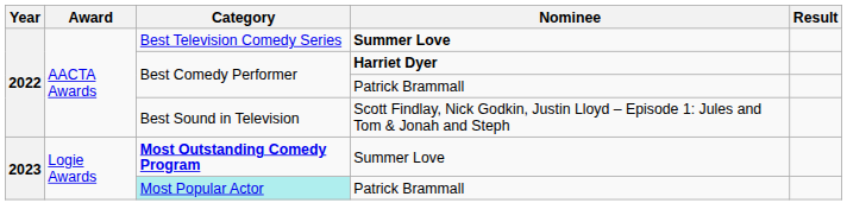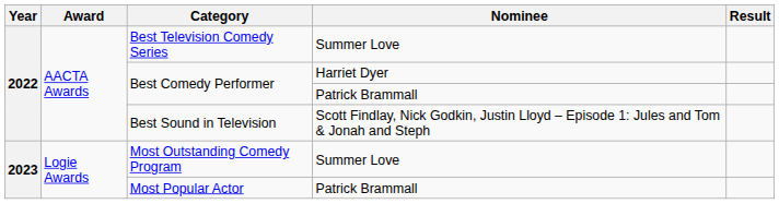Best Television Comedy Series | Nominee: bold -> normal
Best Comedy Performer / Harriet Dyer | Nominee: bold -> normal
Most Outstanding Comedy Program | Category: bold -> normal
Most Popular Actor | Category: paleturquoise background -> no background
